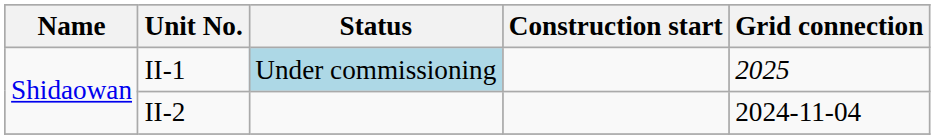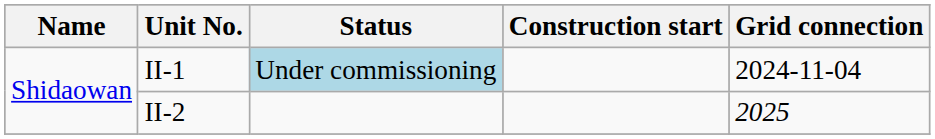II-1 | Grid connection: 2025 -> 2024-11-04
II-2 | Grid connection: 2024-11-04 -> 2025
